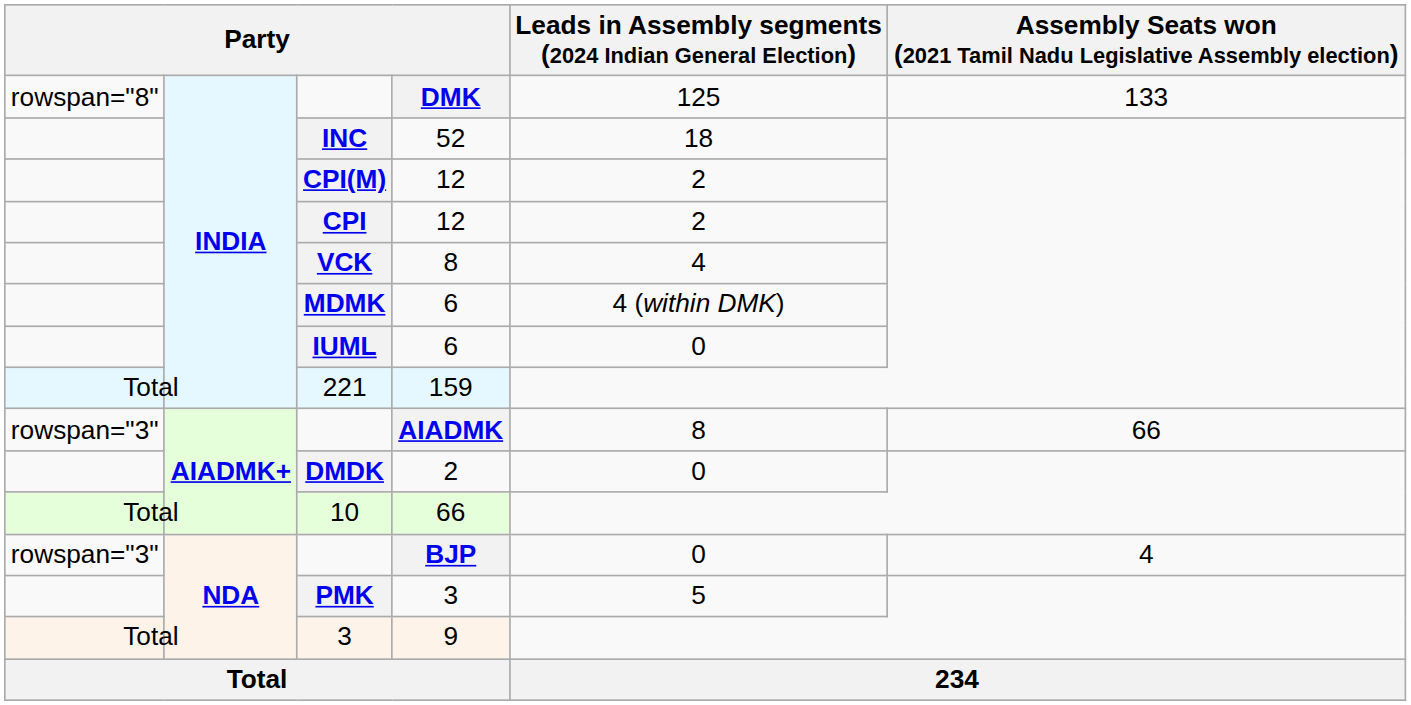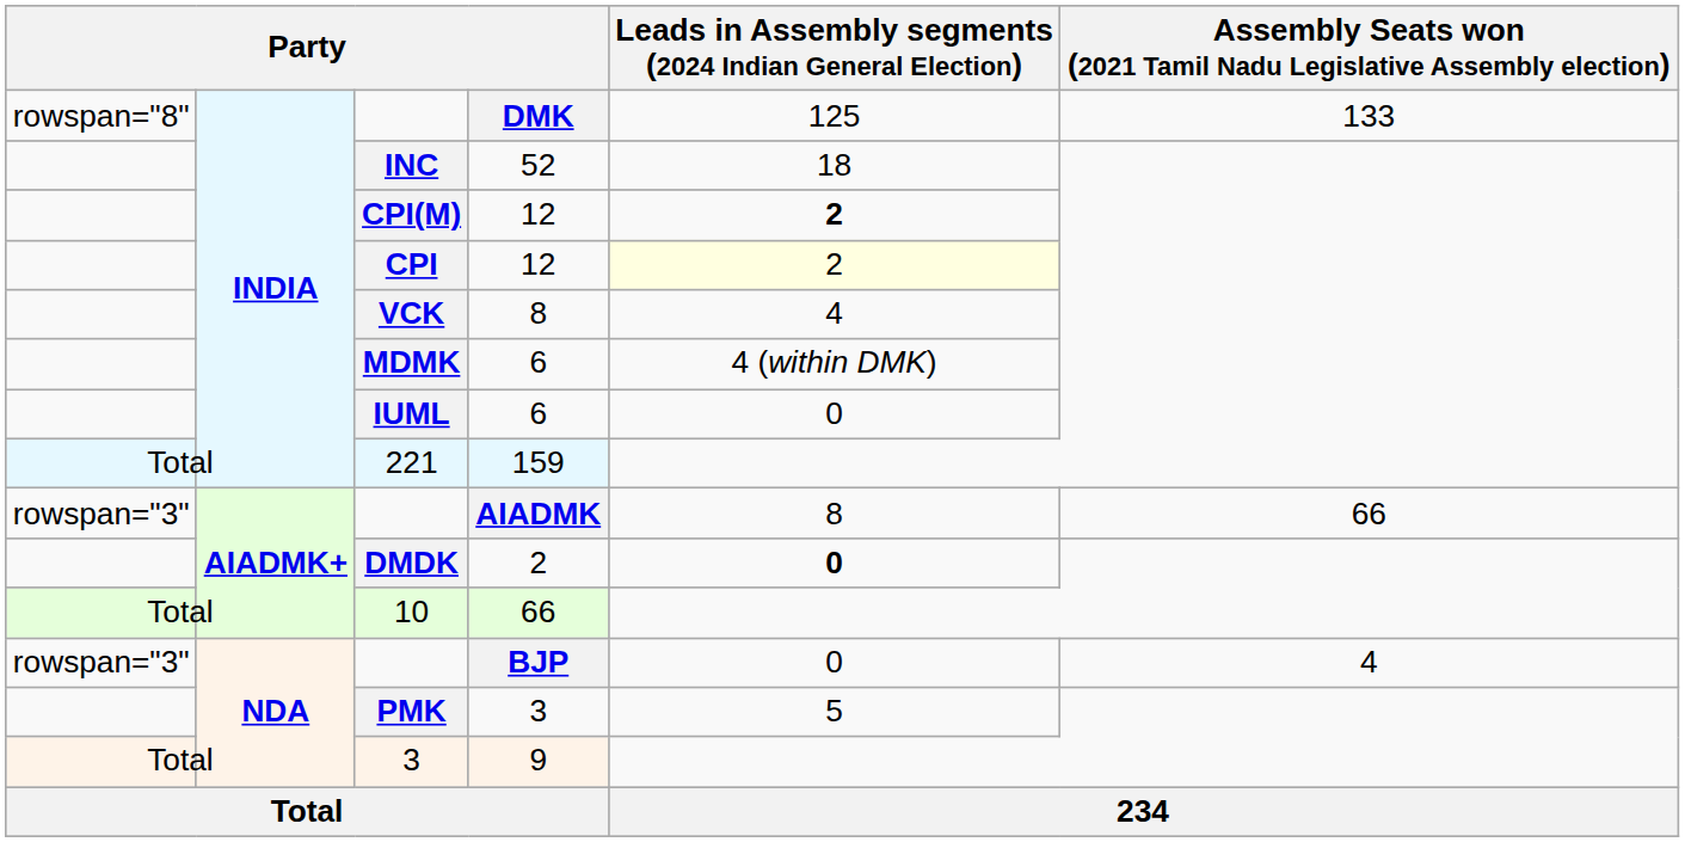CPI(M) | Leads in Assembly segments (2024 Indian General Election): normal -> bold
CPI | Leads in Assembly segments (2024 Indian General Election): no background -> lightyellow background
DMDK | Leads in Assembly segments (2024 Indian General Election): normal -> bold
